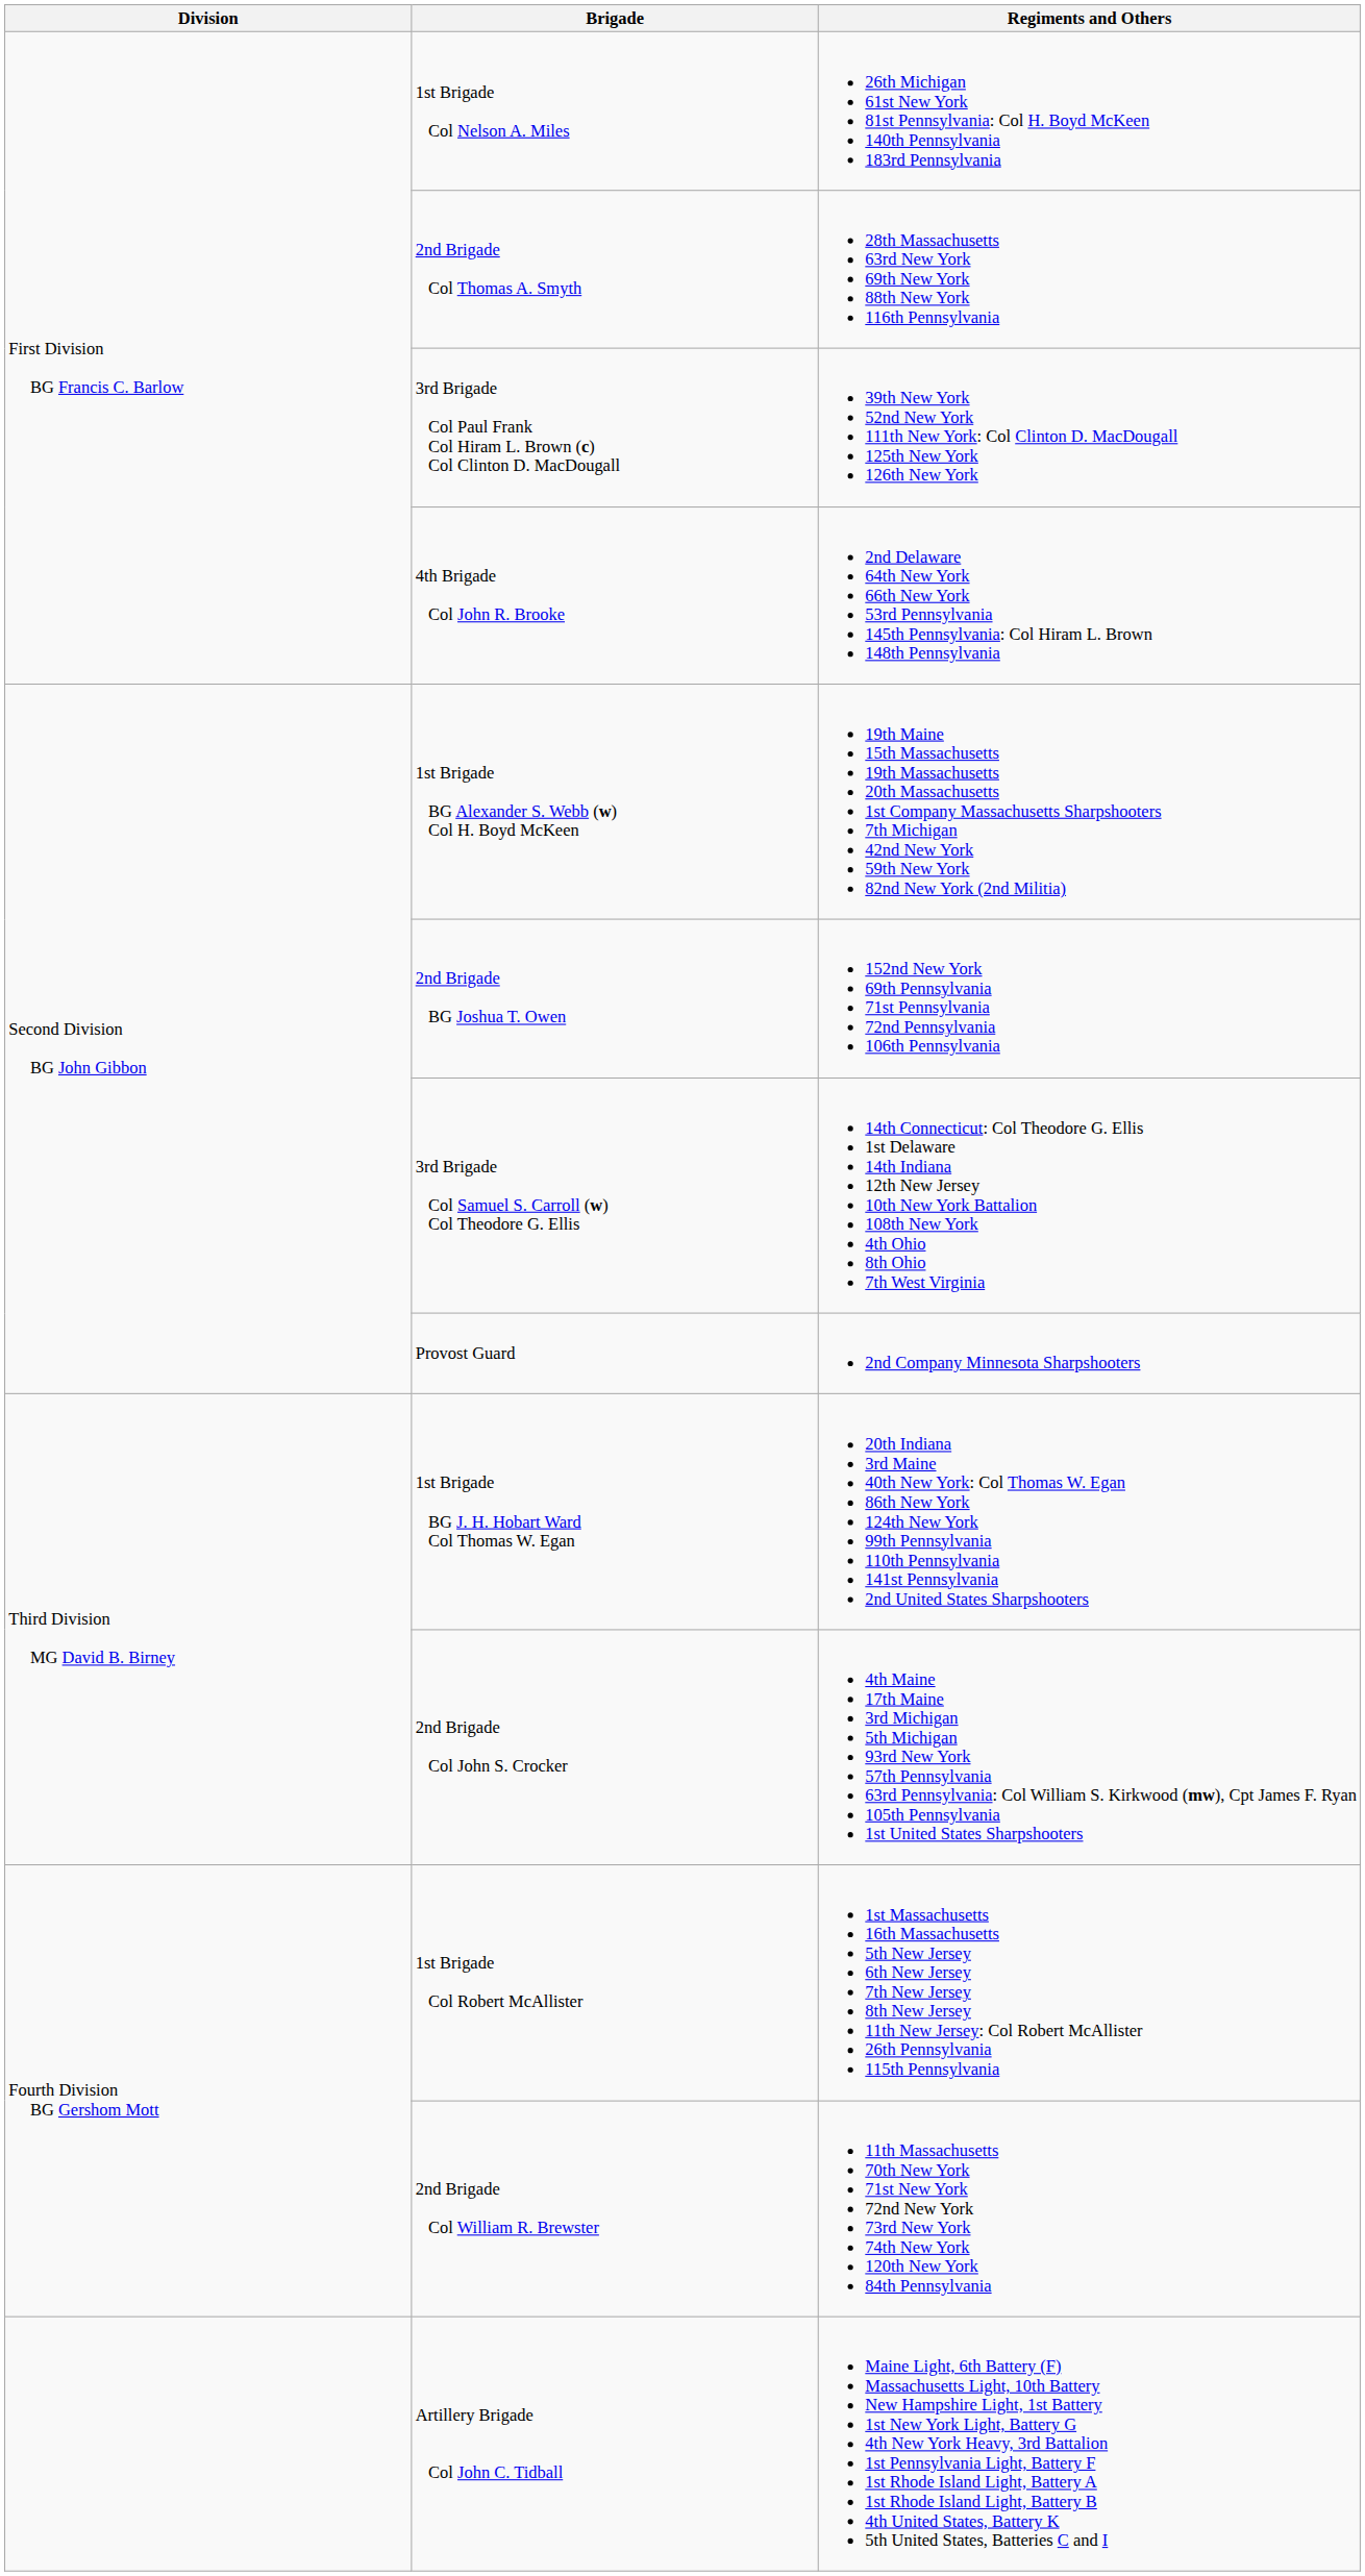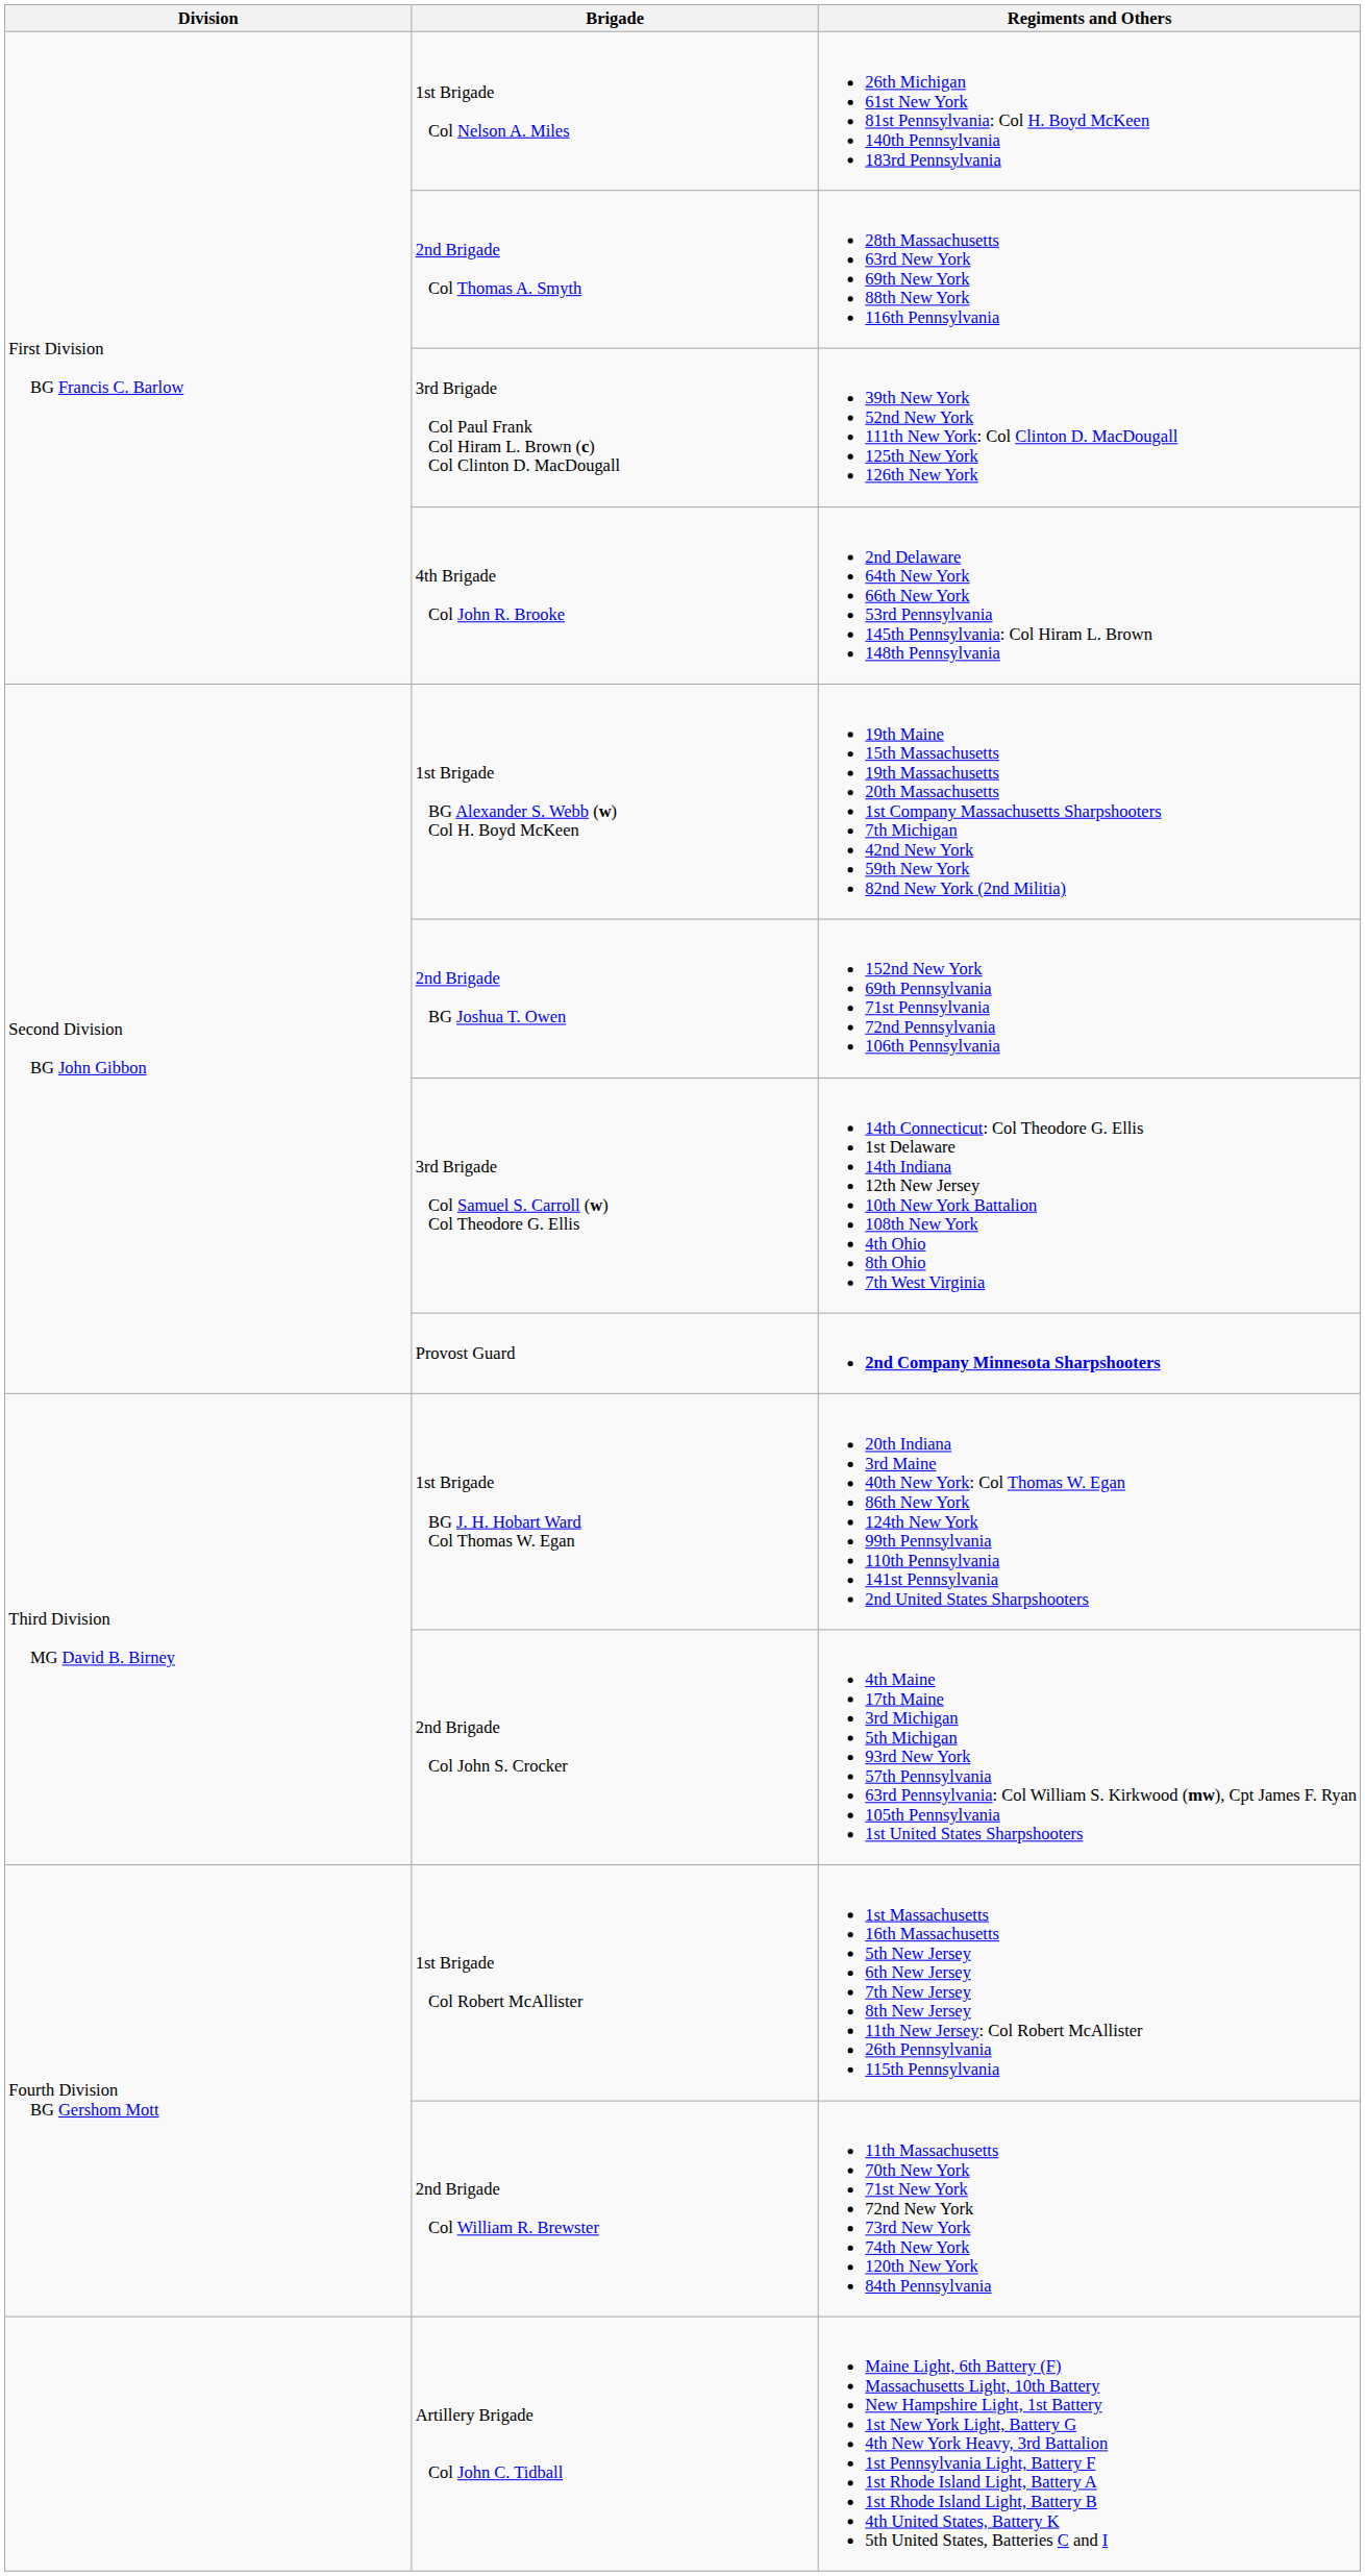Provost Guard | Regiments and Others: normal -> bold
